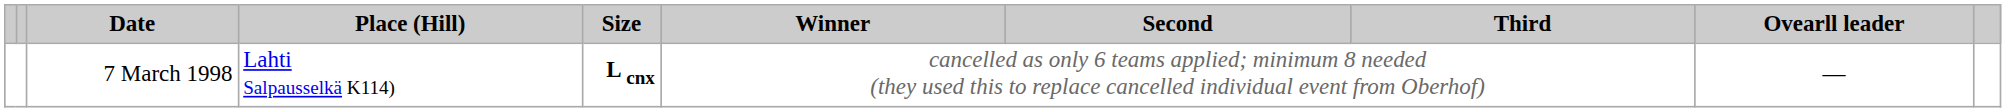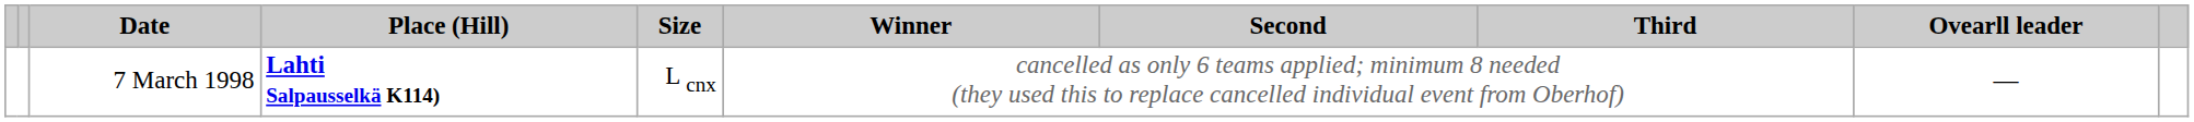7 March 1998 | Place (Hill): normal -> bold
7 March 1998 | Size: bold -> normal
